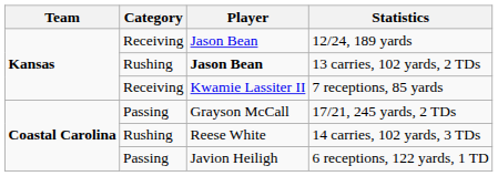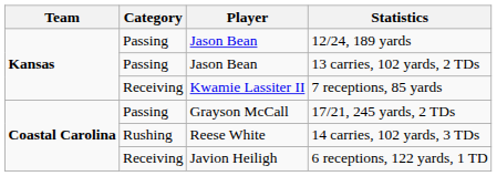12/24, 189 yards | Category: Receiving -> Passing
13 carries, 102 yards, 2 TDs | Category: Rushing -> Passing
13 carries, 102 yards, 2 TDs | Player: bold -> normal
6 receptions, 122 yards, 1 TD | Category: Passing -> Receiving
